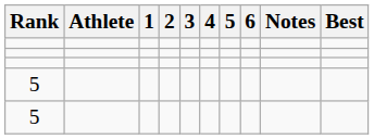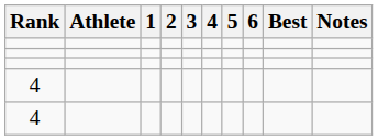columns swapped: Best <-> Notes
row 5 | Rank: 5 -> 4
row 6 | Rank: 5 -> 4
